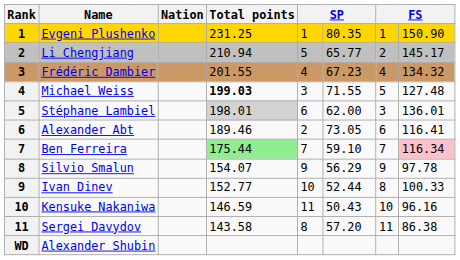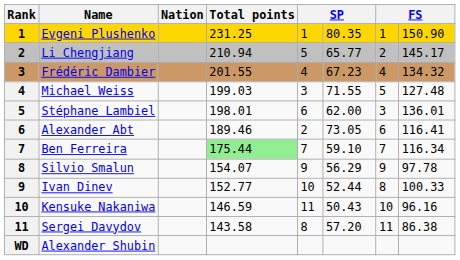Michael Weiss | Total points: bold -> normal
Stéphane Lambiel | Total points: lightgrey background -> no background
Ben Ferreira | column 8: pink background -> no background
